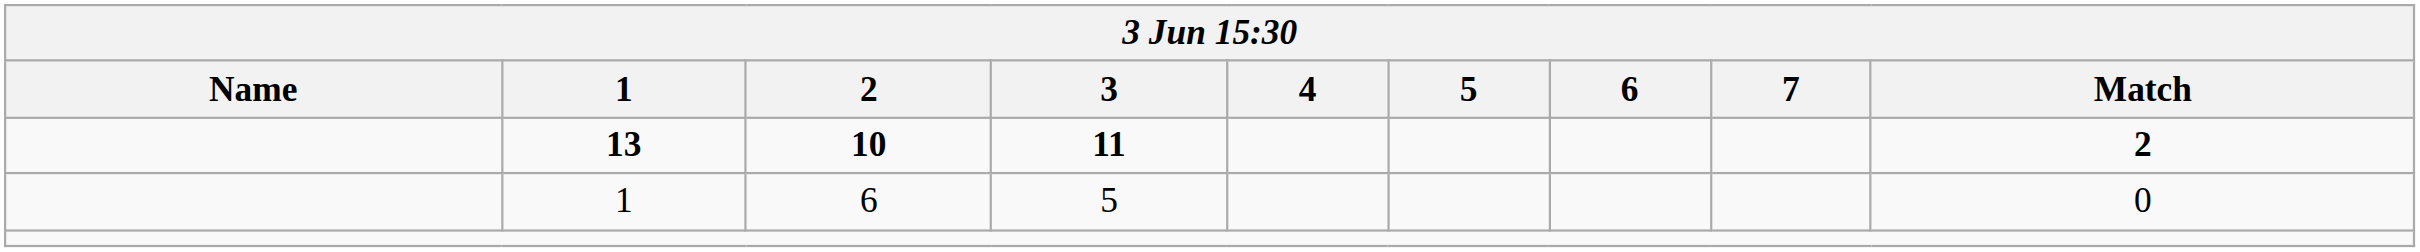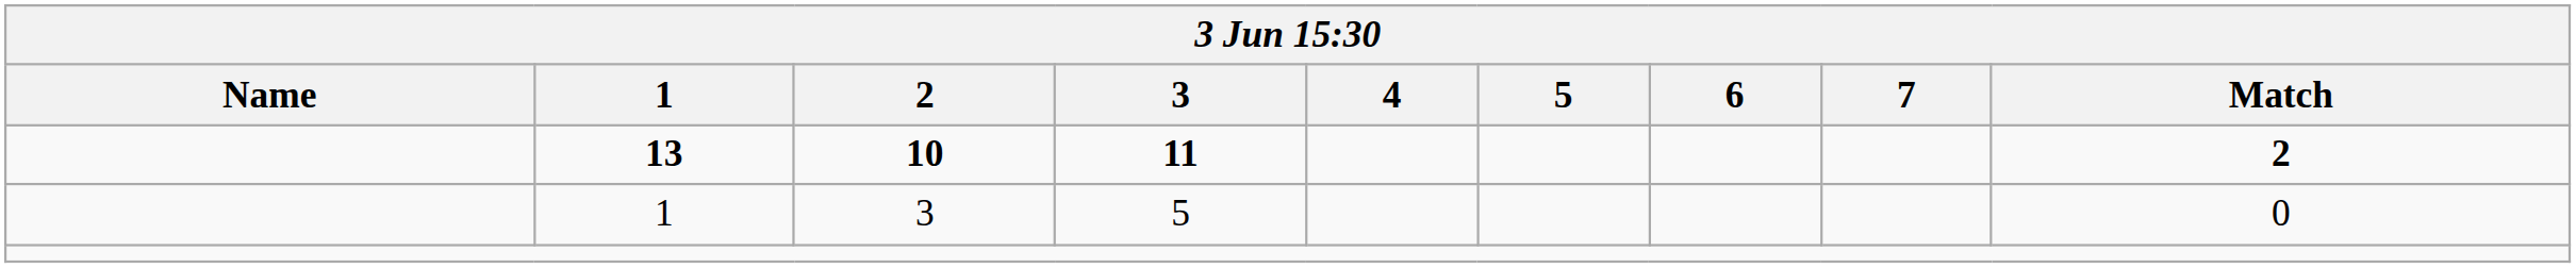row 4 | 2: 6 -> 3
